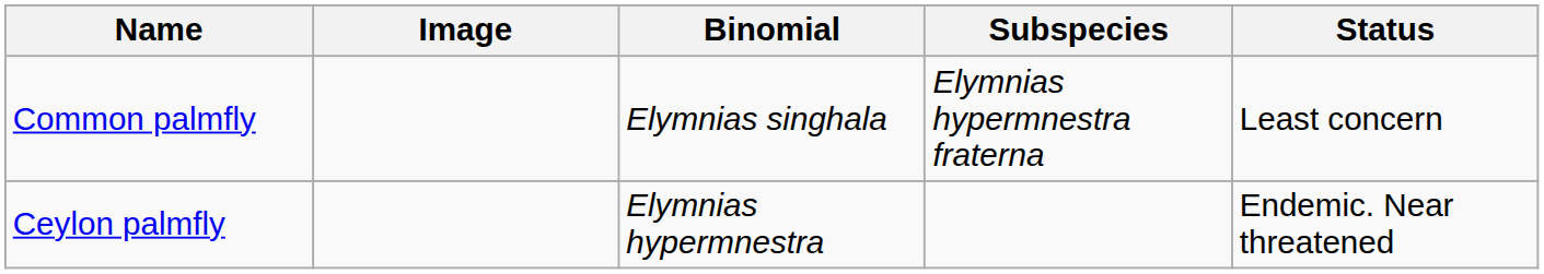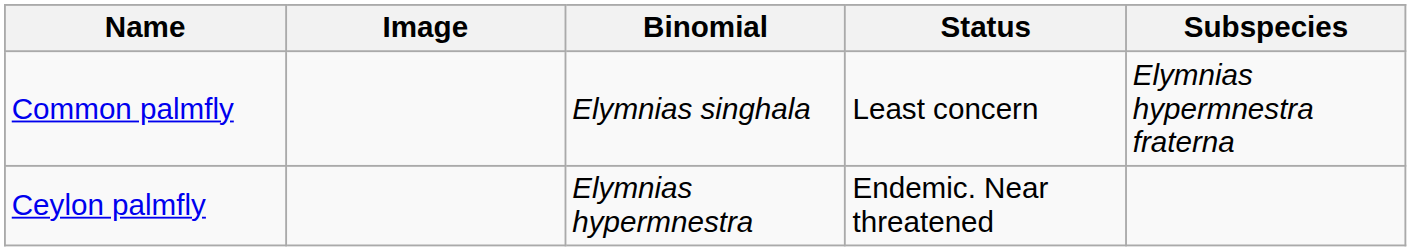columns swapped: Subspecies <-> Status
